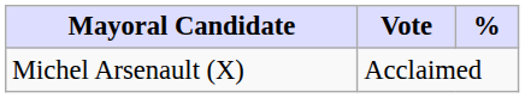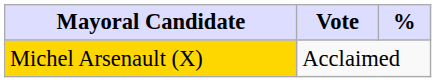Michel Arsenault (X) | Mayoral Candidate: no background -> gold background
